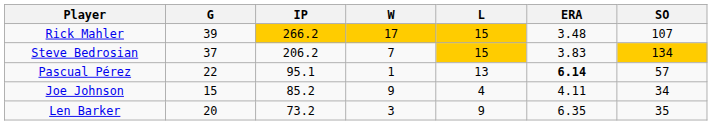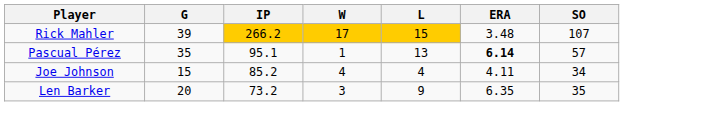- row: Steve Bedrosian | 37 | 206.2 | 7 | 15 | 3.83 | 134
Pascual Pérez | G: 22 -> 35
Joe Johnson | W: 9 -> 4
